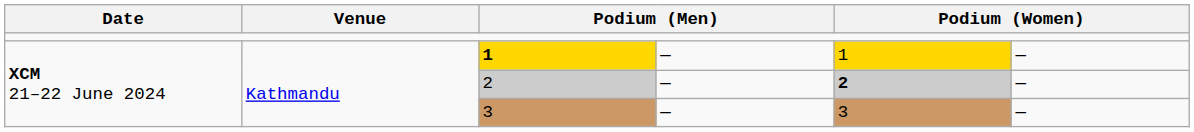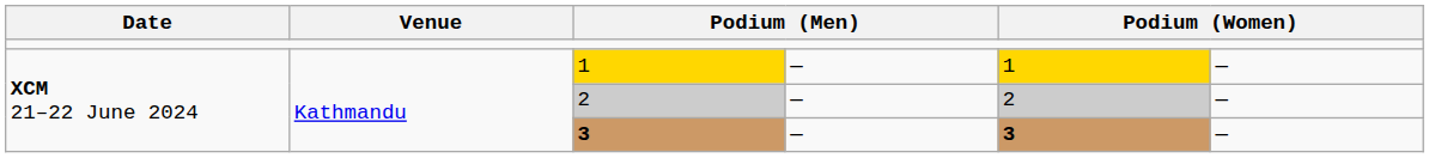row 3 | column 3: bold -> normal
row 4 | column 5: bold -> normal
row 5 | column 3: normal -> bold
row 5 | column 5: normal -> bold
